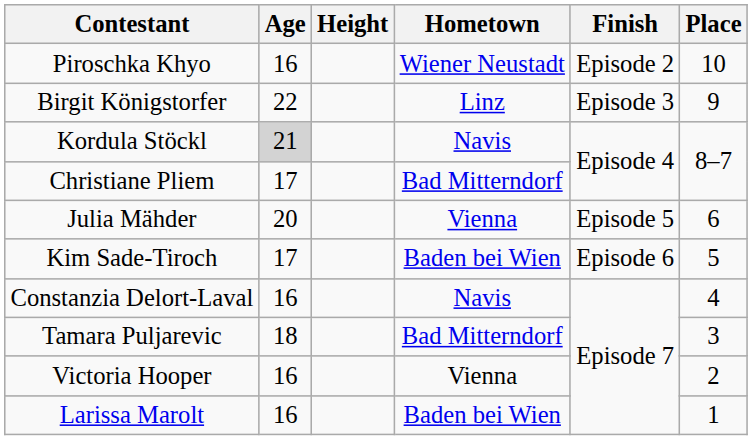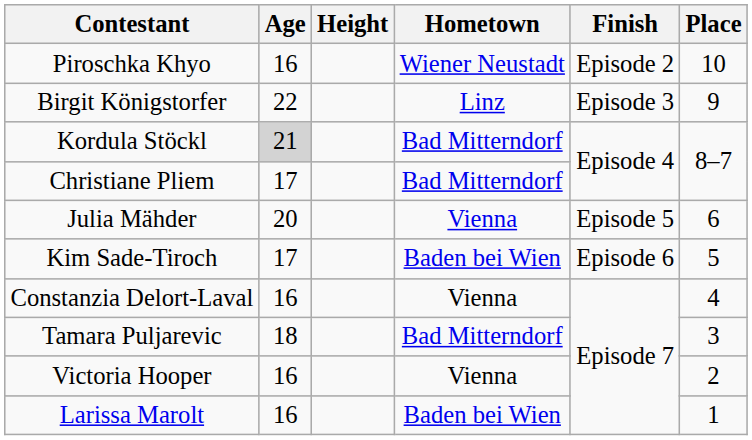Kordula Stöckl | Hometown: Navis -> Bad Mitterndorf
Constanzia Delort-Laval | Hometown: Navis -> Vienna
